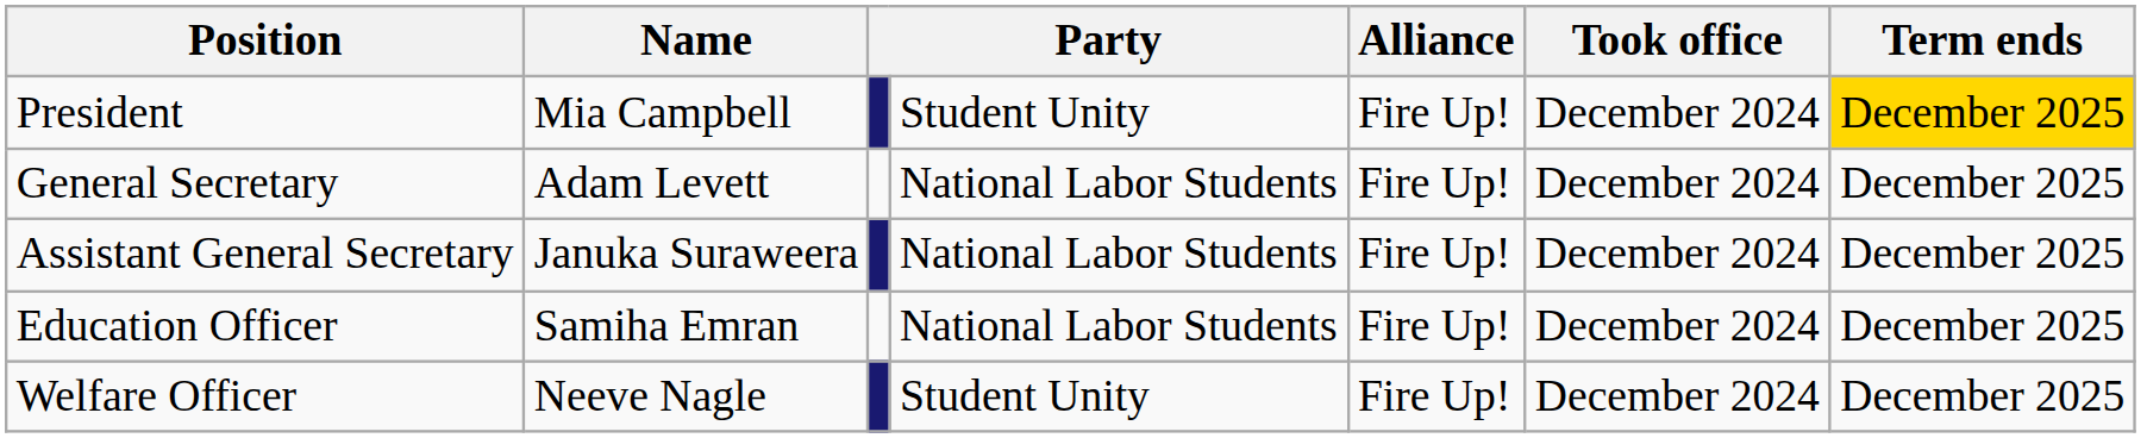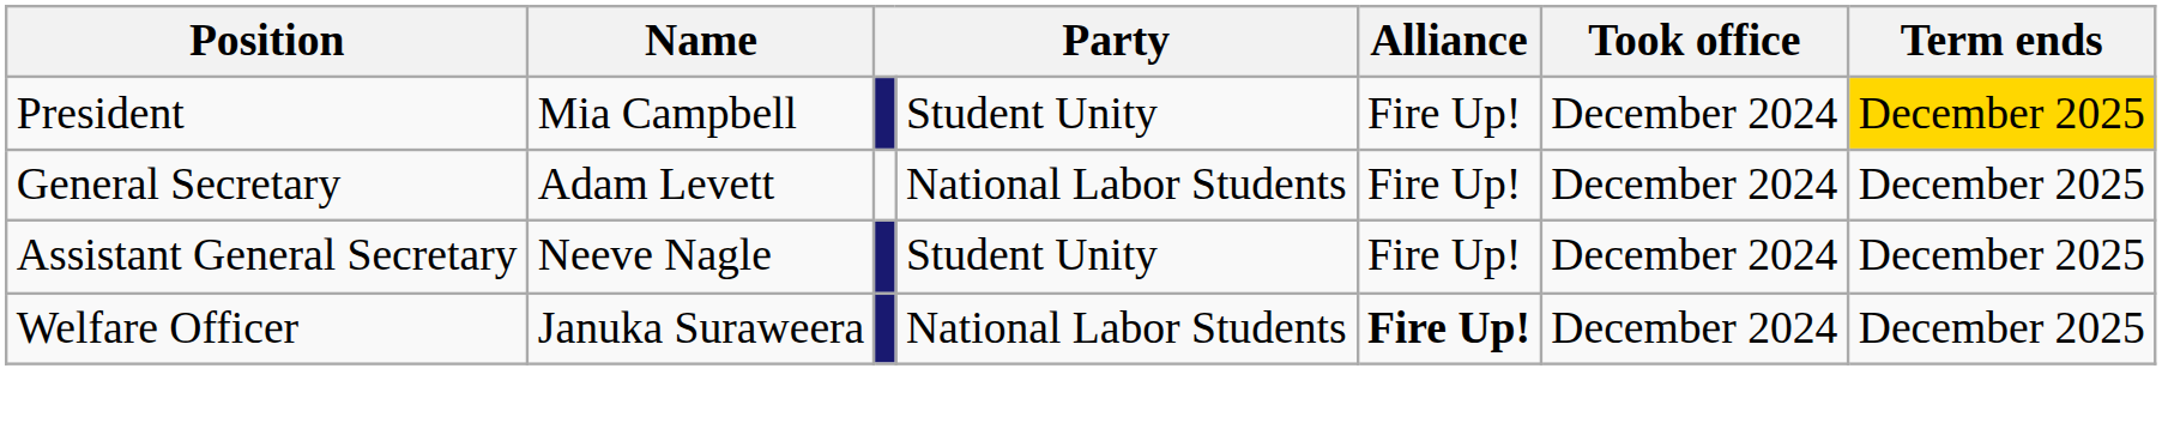Assistant General Secretary | Name: Januka Suraweera -> Neeve Nagle
Assistant General Secretary | column 4: National Labor Students -> Student Unity
- row: Education Officer | Samiha Emran | National Labor Students | Fire Up! | December 2024 | December 2025
Welfare Officer | Name: Neeve Nagle -> Januka Suraweera
Welfare Officer | column 4: Student Unity -> National Labor Students
Welfare Officer | Alliance: normal -> bold
